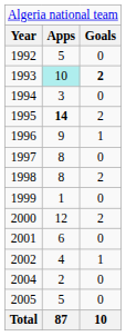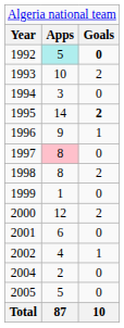1992 | column 2: no background -> paleturquoise background
1992 | column 3: normal -> bold
1993 | column 2: paleturquoise background -> no background
1993 | column 3: bold -> normal
1995 | column 2: bold -> normal
1995 | column 3: normal -> bold
1997 | column 2: no background -> pink background
